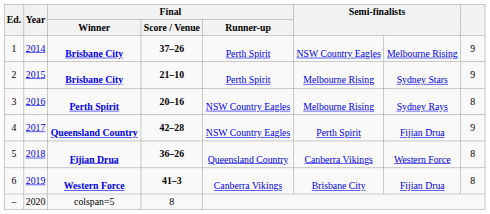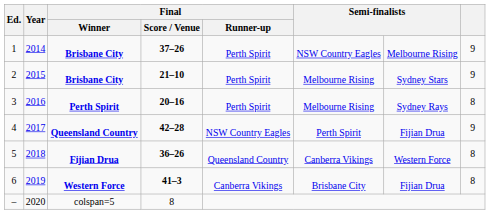3 | Final / Runner-up: NSW Country Eagles -> Perth Spirit
